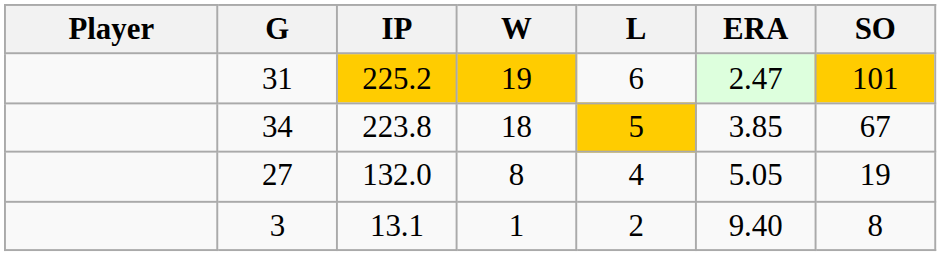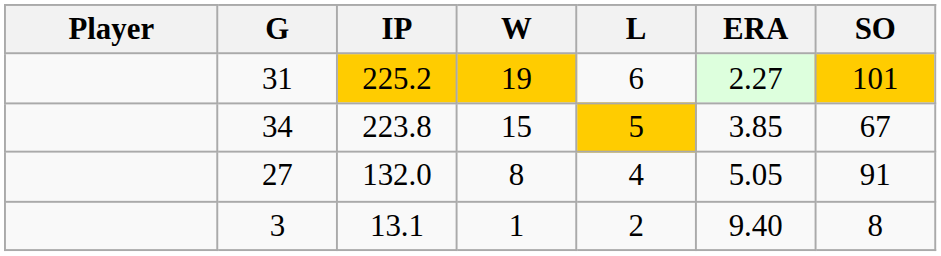31 | ERA: 2.47 -> 2.27
34 | W: 18 -> 15
27 | SO: 19 -> 91
